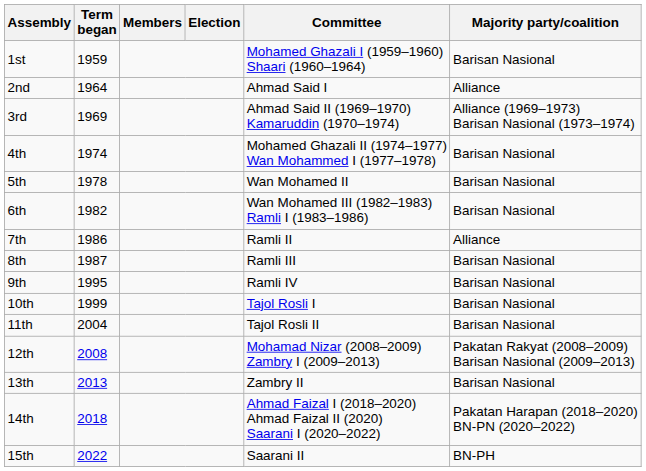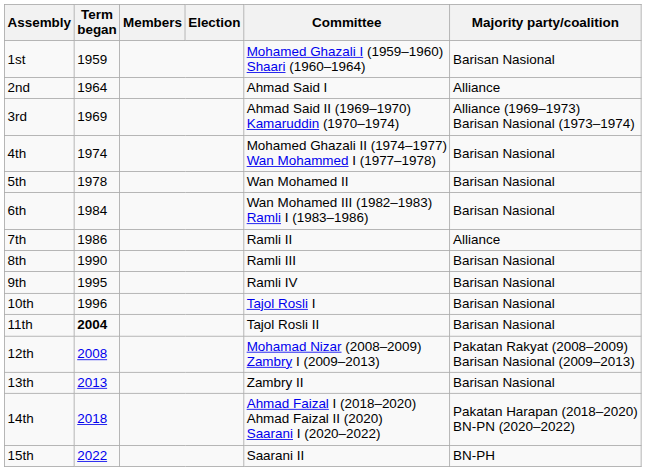6th | Term began: 1982 -> 1984
8th | Term began: 1987 -> 1990
10th | Term began: 1999 -> 1996
11th | Term began: normal -> bold
